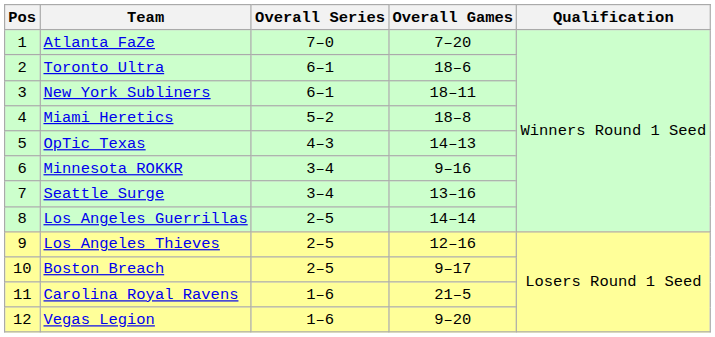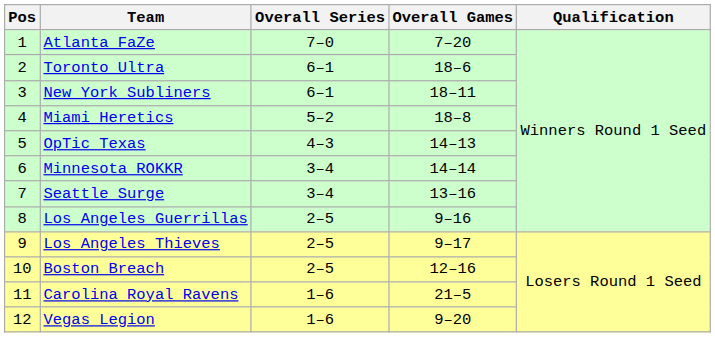Minnesota ROKKR | Overall Games: 9–16 -> 14–14
Los Angeles Guerrillas | Overall Games: 14–14 -> 9–16
Los Angeles Thieves | Overall Games: 12–16 -> 9–17
Boston Breach | Overall Games: 9–17 -> 12–16
